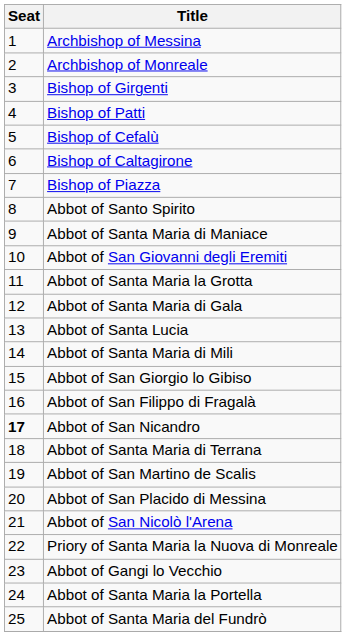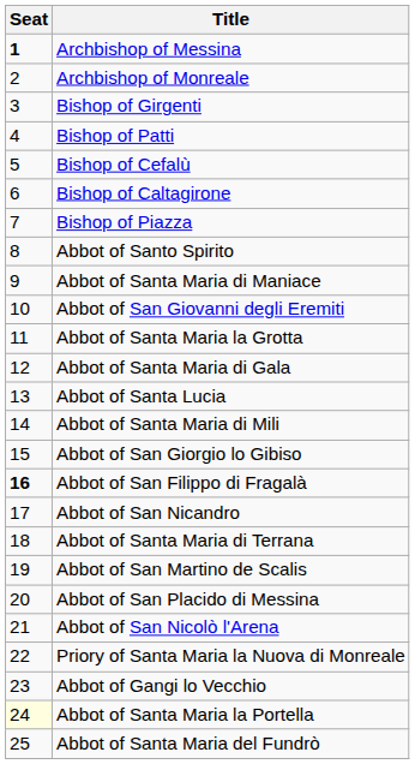Archbishop of Messina | Seat: normal -> bold
Abbot of San Filippo di Fragalà | Seat: normal -> bold
Abbot of San Nicandro | Seat: bold -> normal
Abbot of Santa Maria la Portella | Seat: no background -> lightyellow background
